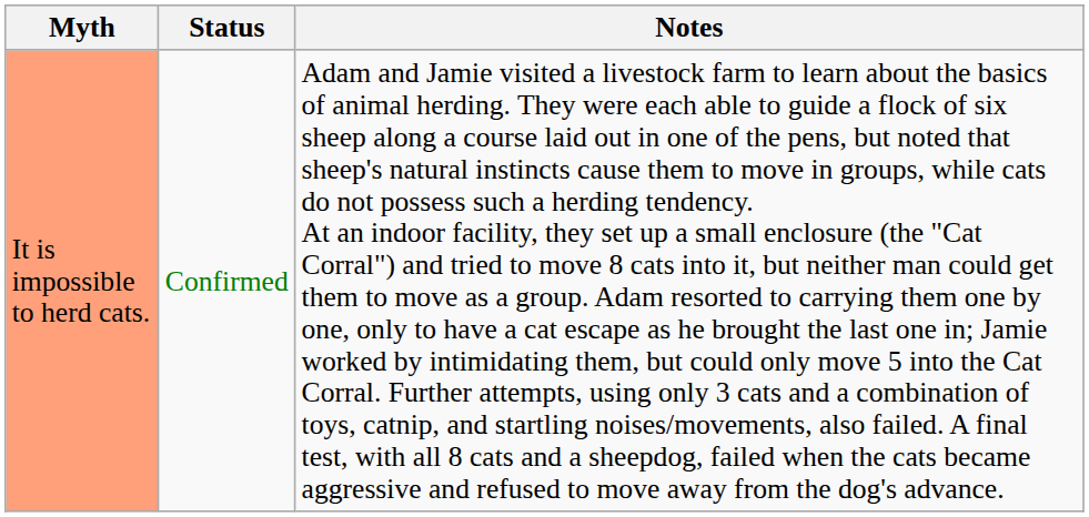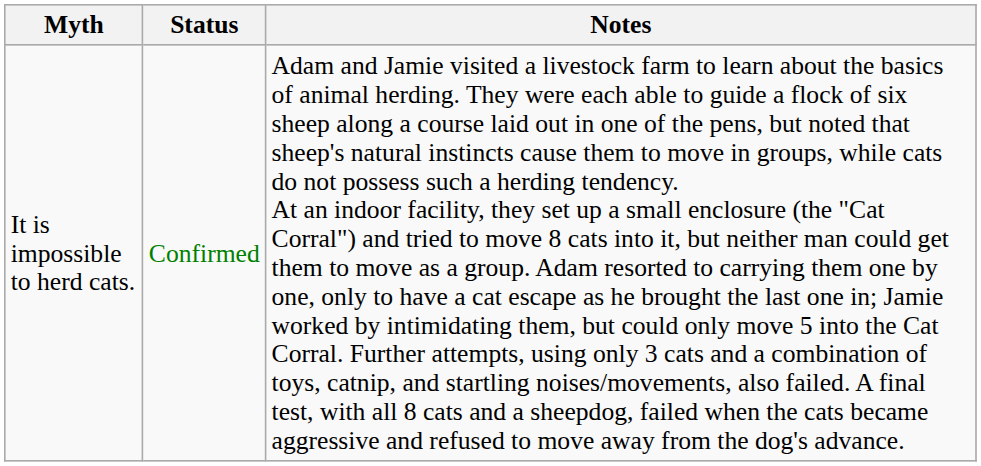row 2 | Myth: lightsalmon background -> no background
